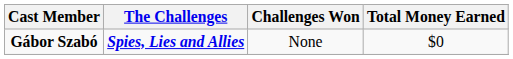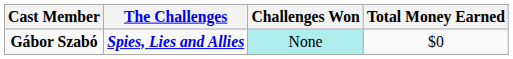Gábor Szabó | Challenges Won: no background -> paleturquoise background
